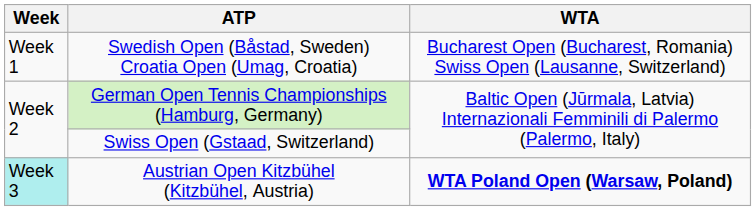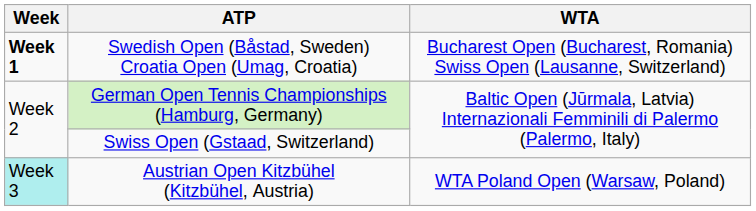Swedish Open (Båstad, Sweden) Croatia Open (Umag, Croatia) | Week: normal -> bold
Austrian Open Kitzbühel (Kitzbühel, Austria) | WTA: bold -> normal
